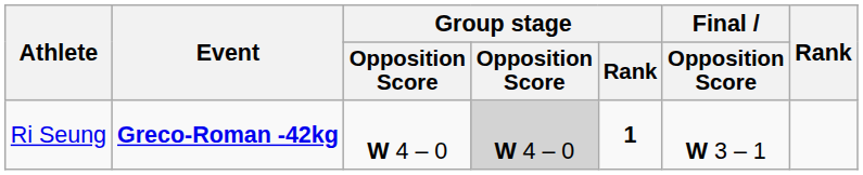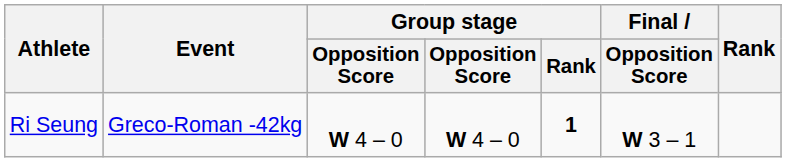Ri Seung | Event: bold -> normal
Ri Seung | column 4: lightgrey background -> no background
